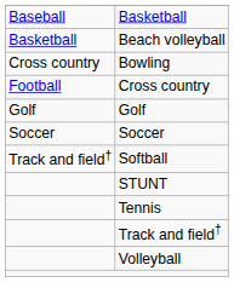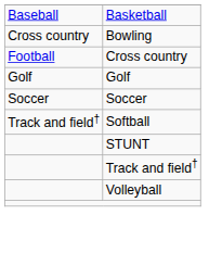- row: Basketball | Beach volleyball
- row: Tennis
